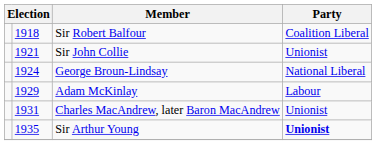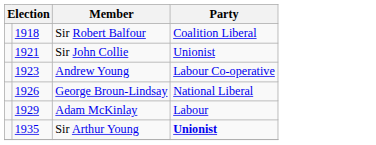+ row: 1923 | Andrew Young | Labour Co-operative
George Broun-Lindsay | column 2: 1924 -> 1926
- row: 1931 | Charles MacAndrew, later Baron MacAndrew | Unionist
